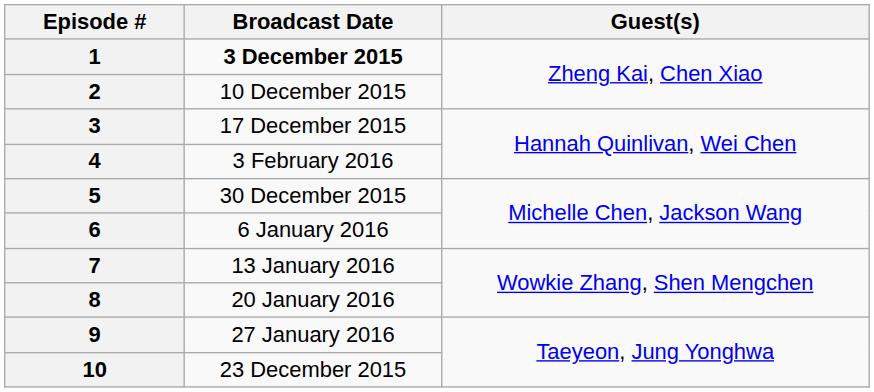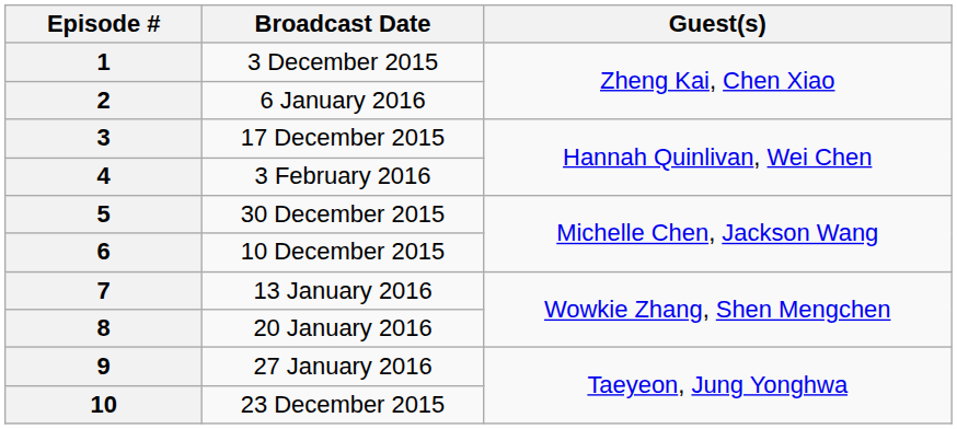1 | Broadcast Date: bold -> normal
2 | Broadcast Date: 10 December 2015 -> 6 January 2016
6 | Broadcast Date: 6 January 2016 -> 10 December 2015
